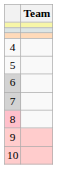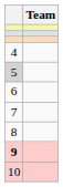row 6 | column 1: no background -> lightgrey background
row 7 | column 1: lightgrey background -> no background
row 8 | column 1: lightgrey background -> no background
row 9 | column 1: pink background -> no background
row 10 | column 1: normal -> bold
